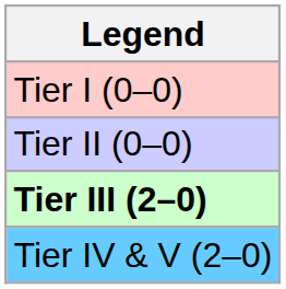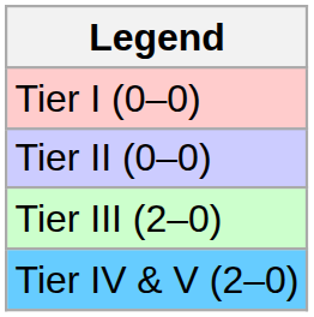row 4 | column 1: bold -> normal
